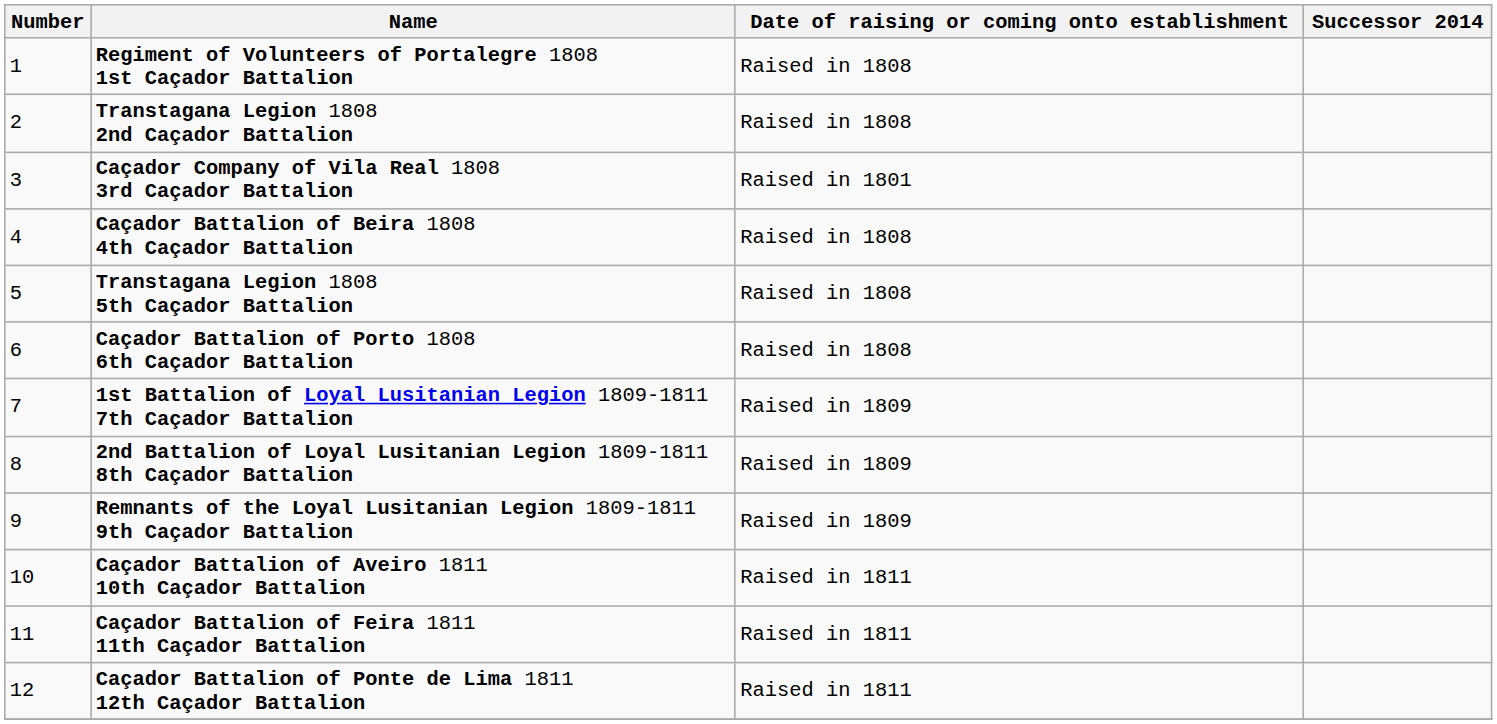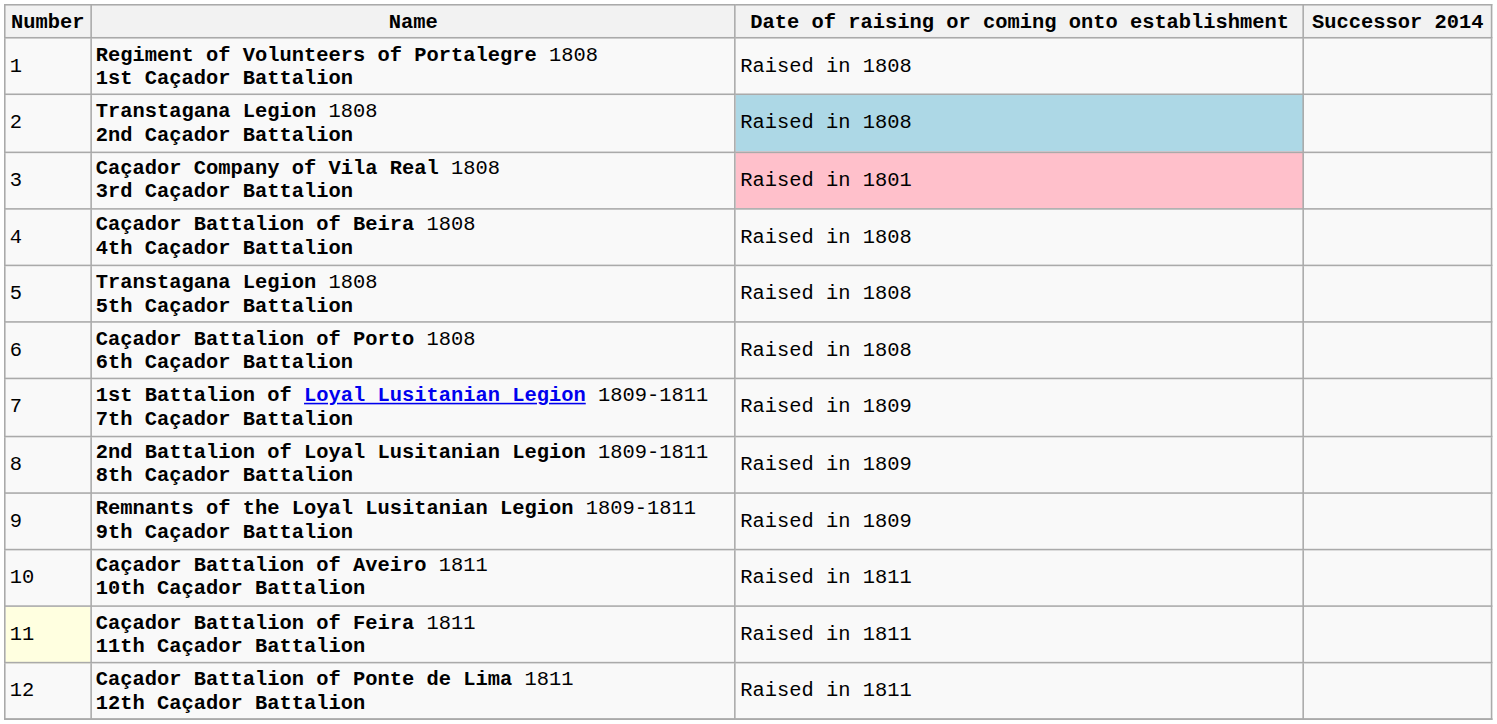Transtagana Legion 1808 2nd Caçador Battalion | Date of raising or coming onto establishment: no background -> lightblue background
Caçador Company of Vila Real 1808 3rd Caçador Battalion | Date of raising or coming onto establishment: no background -> pink background
Caçador Battalion of Feira 1811 11th Caçador Battalion | Number: no background -> lightyellow background
